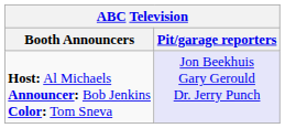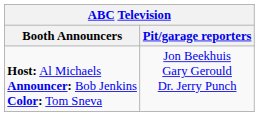Host: Al Michaels Announcer: Bob Jenkins Color: Tom Sneva | Pit/garage reporters: lavender background -> no background
